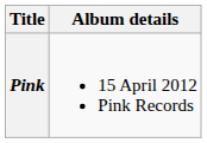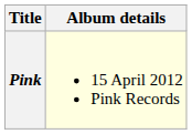Pink | Album details: no background -> lightyellow background
